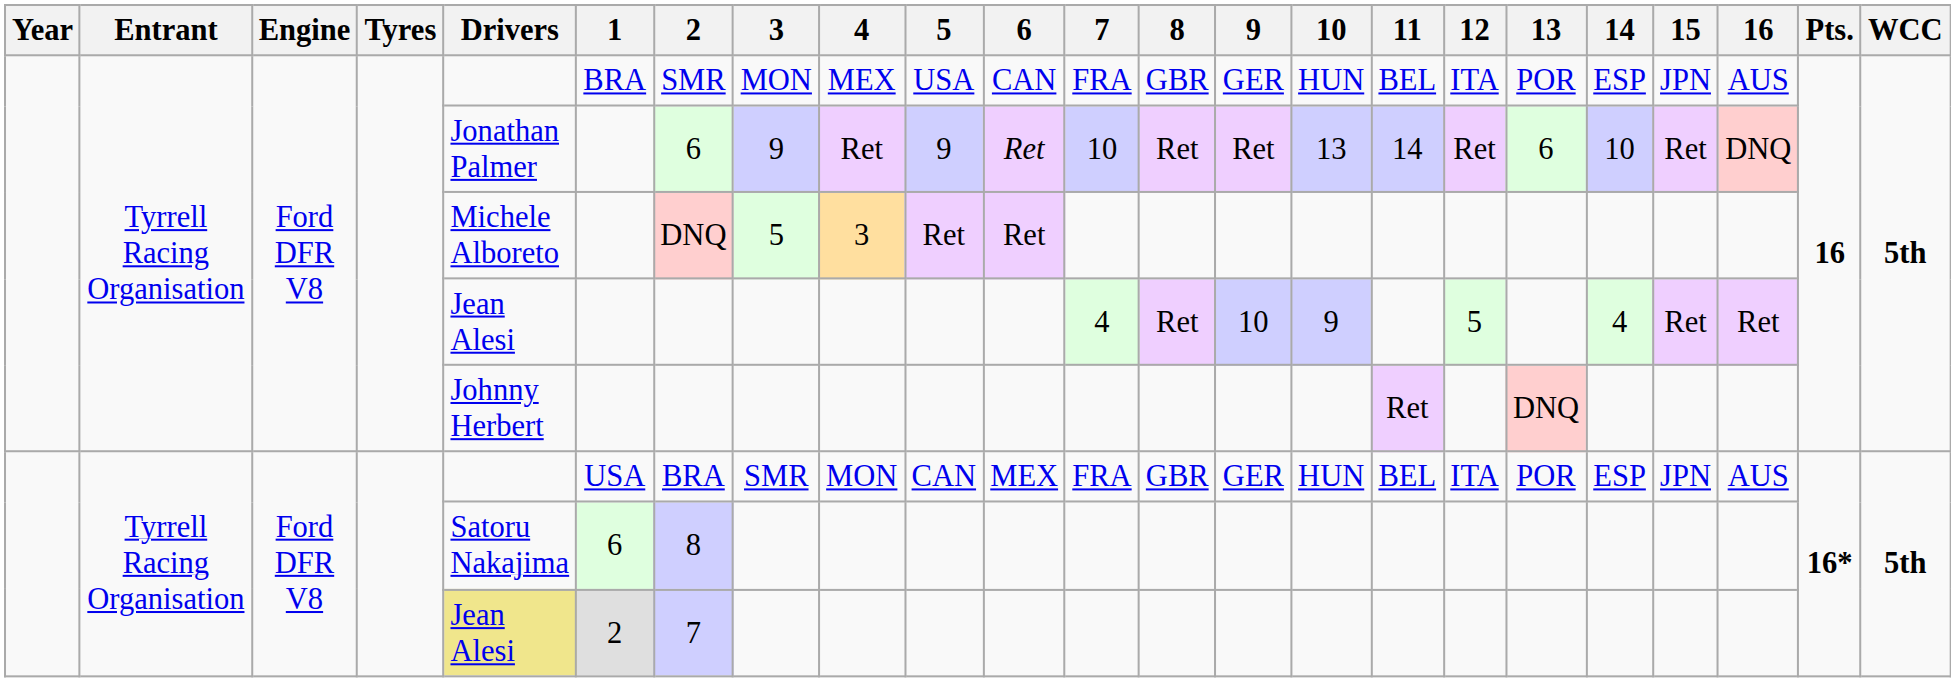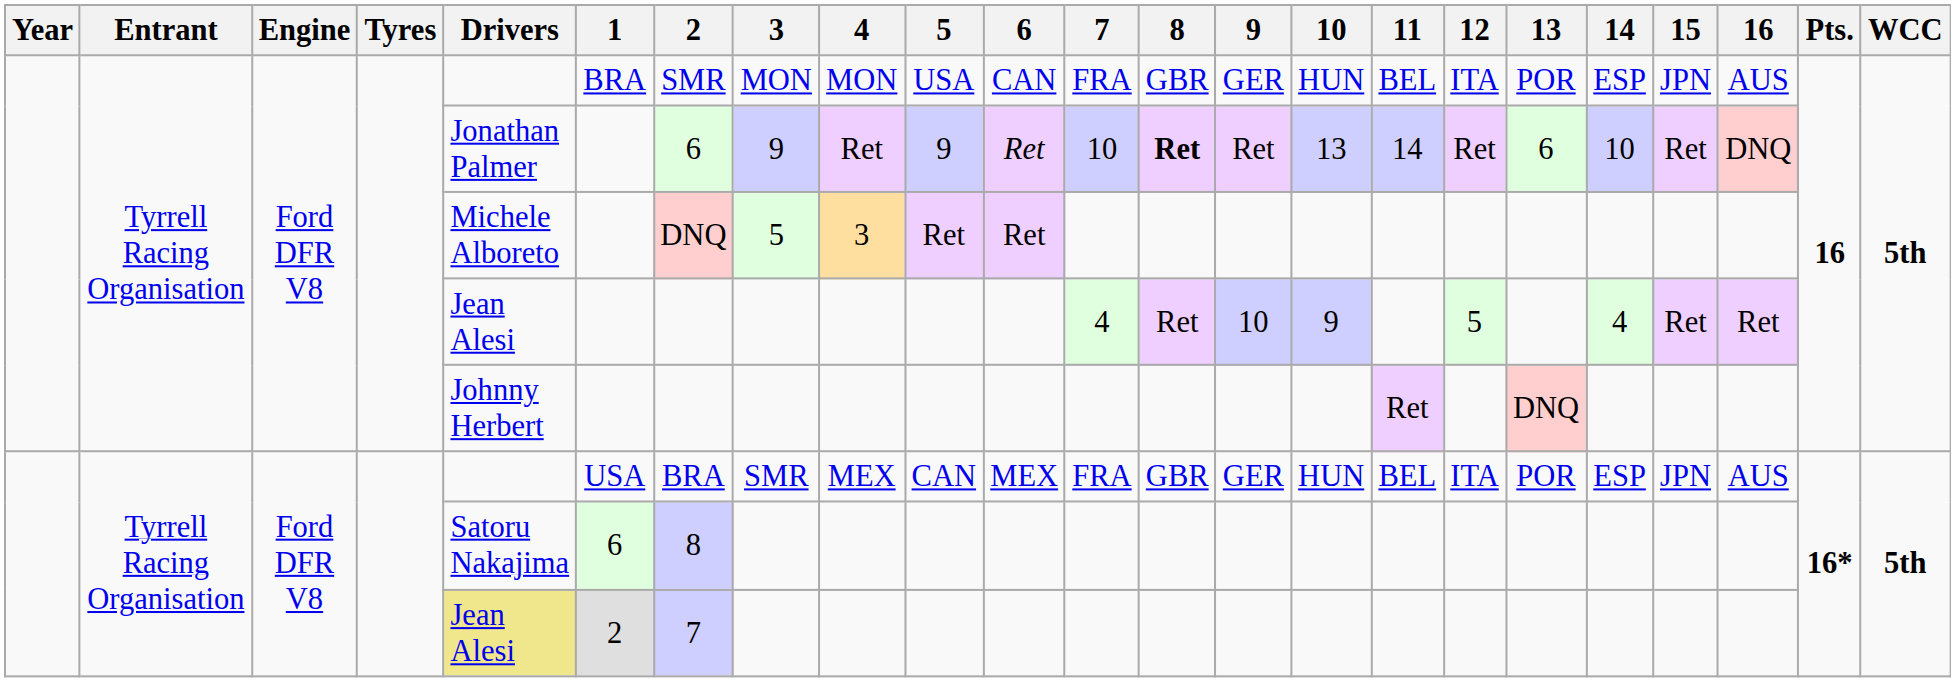row 2 | 4: MEX -> MON
row 3 | 8: normal -> bold
row 7 | 4: MON -> MEX
